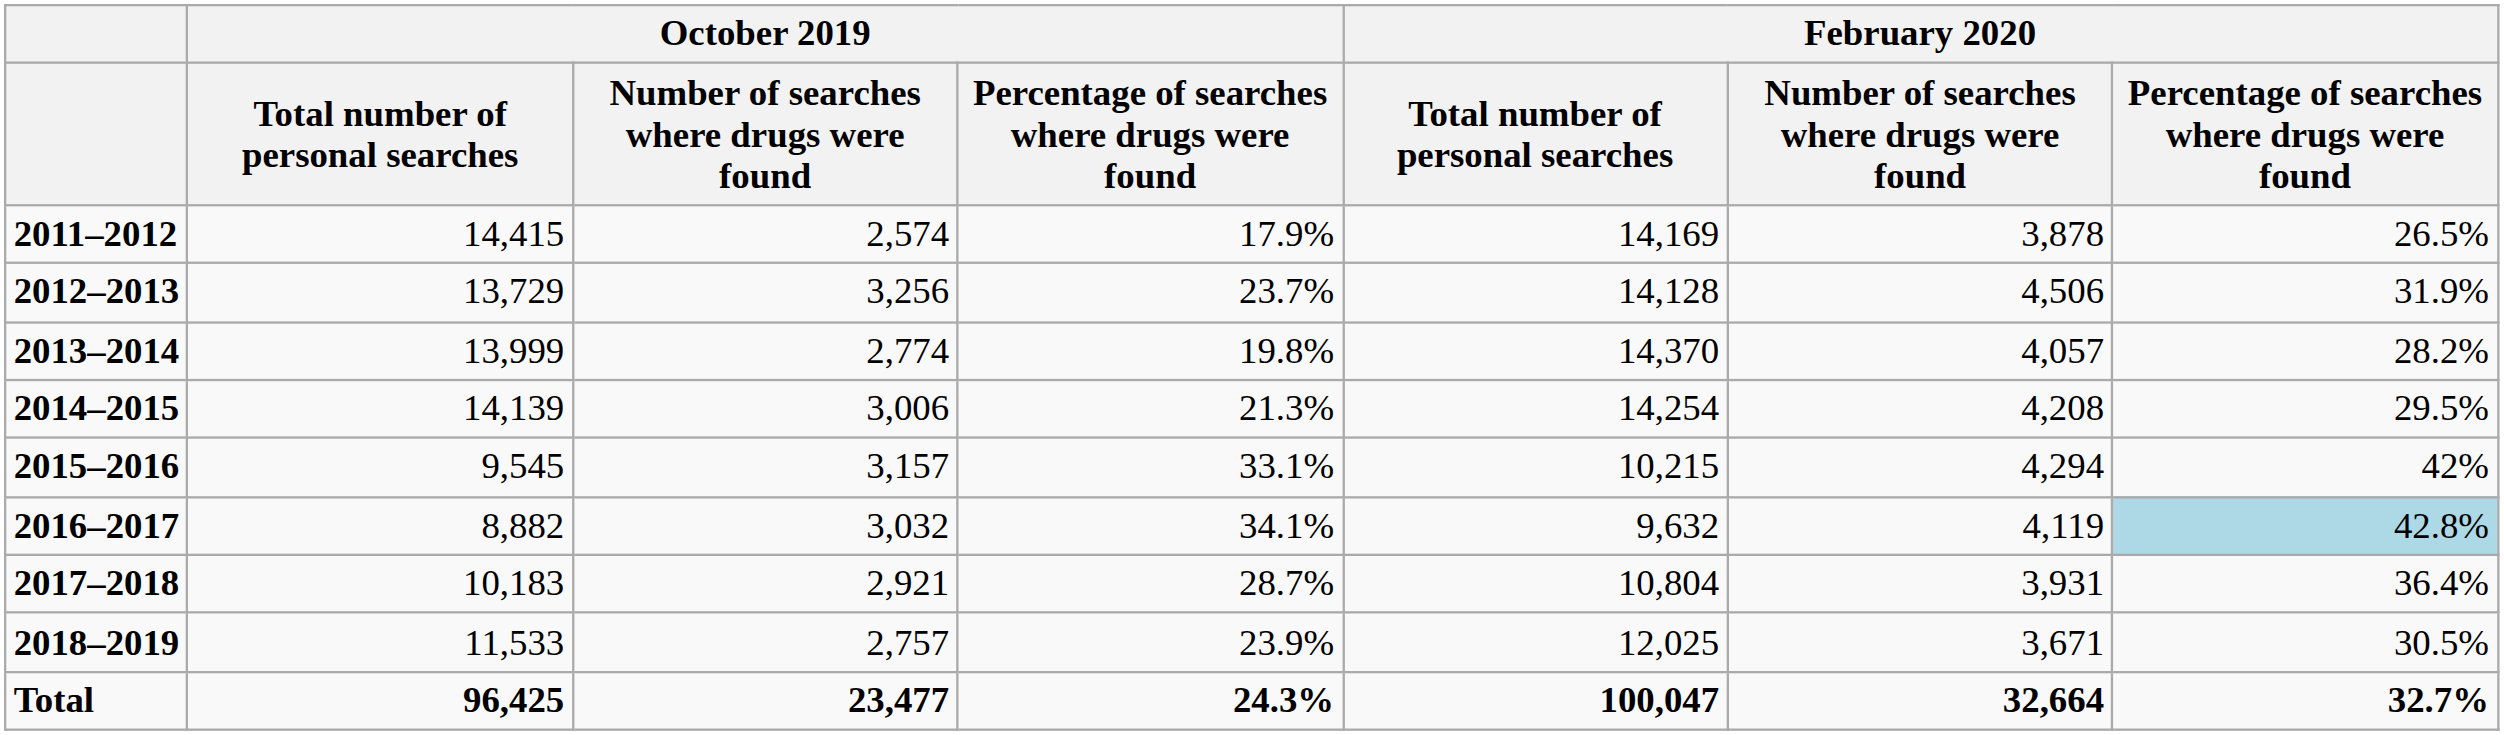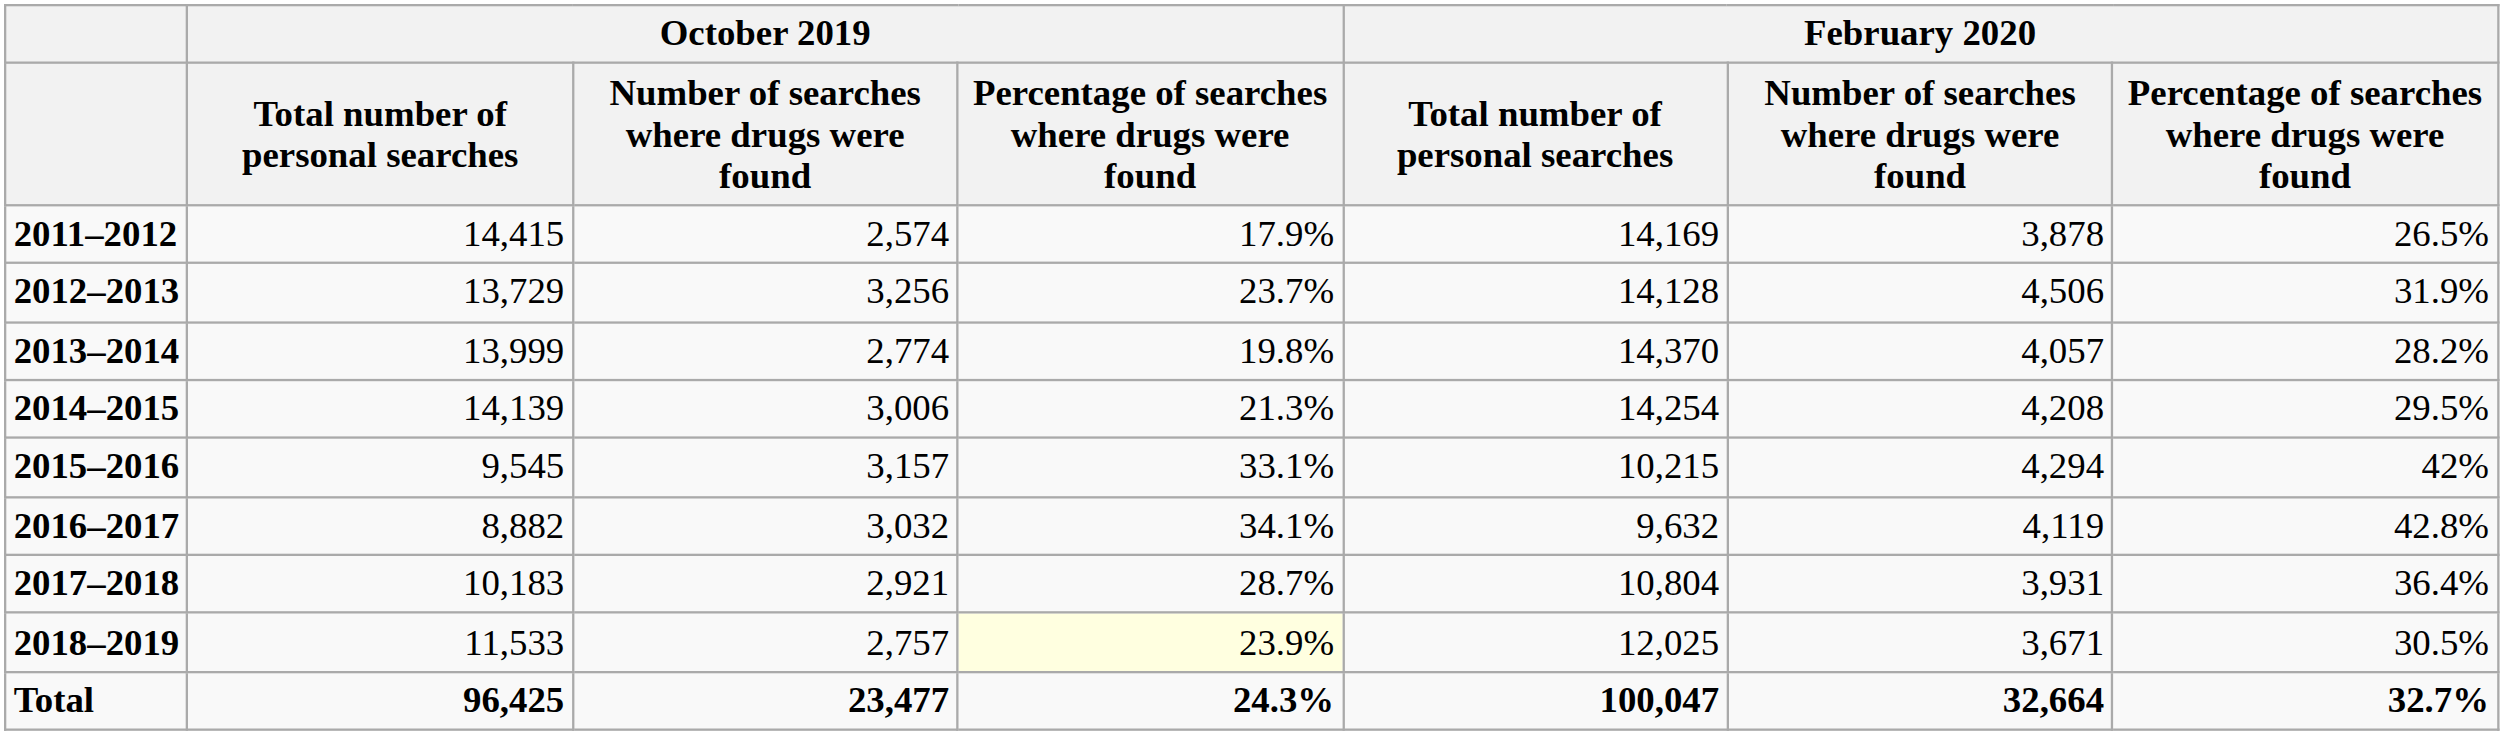2016–2017 | column 7: lightblue background -> no background
2018–2019 | October 2019 / Percentage of searches where drugs were found: no background -> lightyellow background
